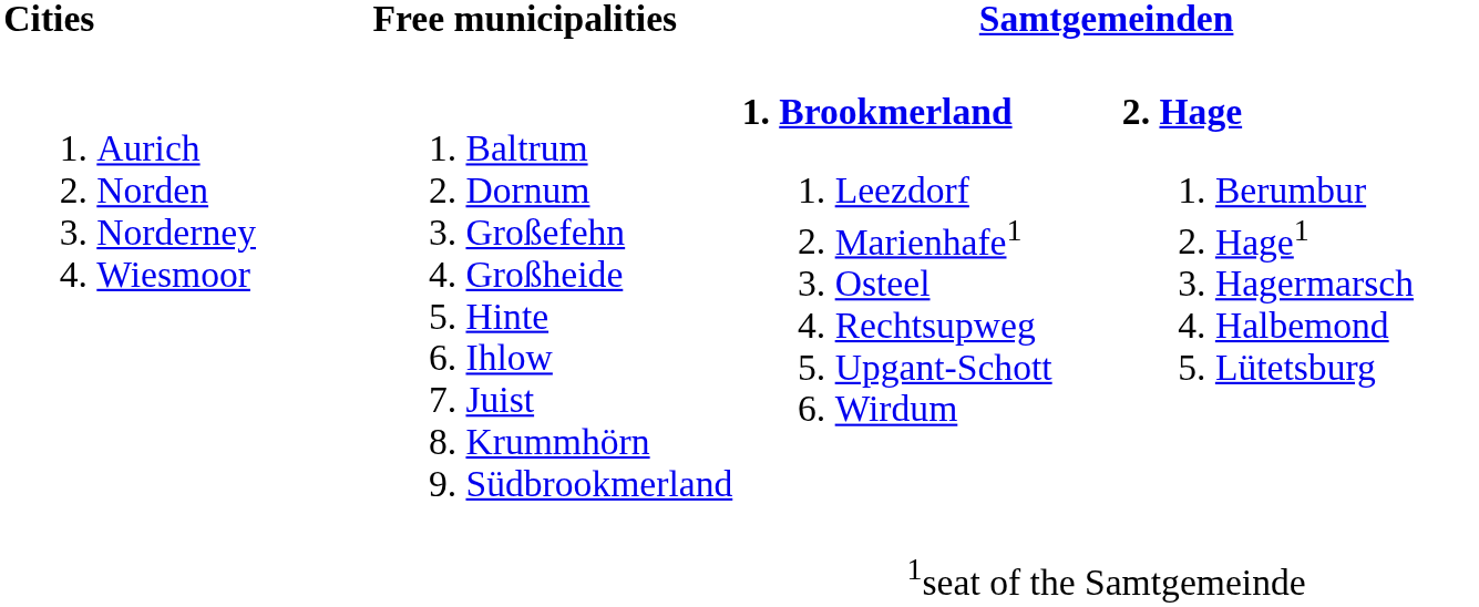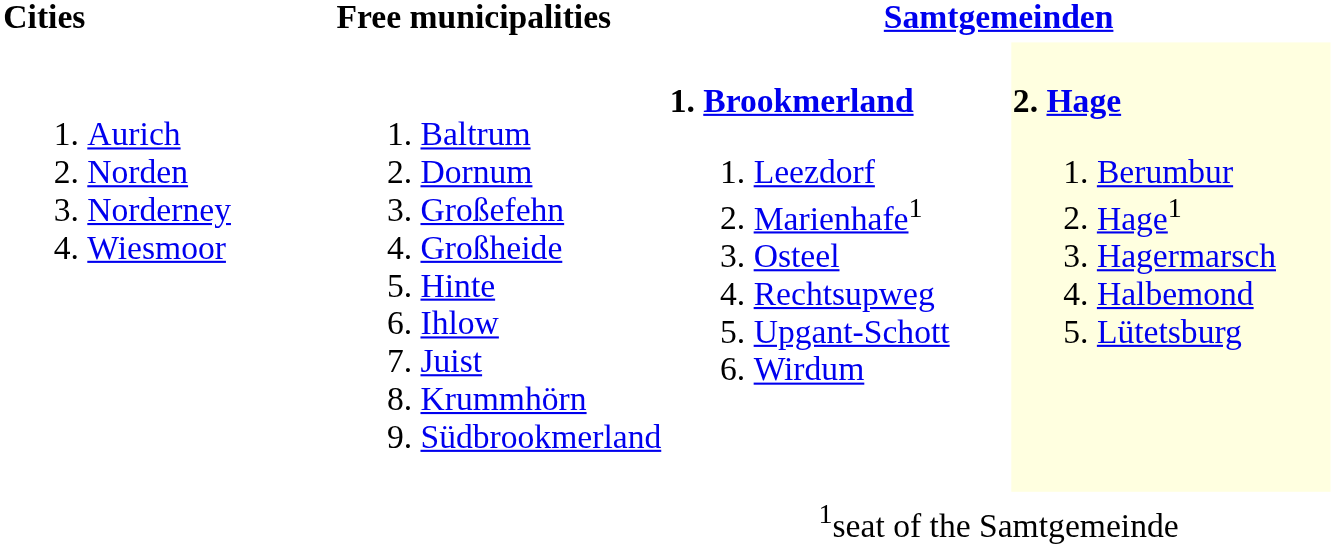Aurich Norden Norderney Wiesmoor | column 4: no background -> lightyellow background
